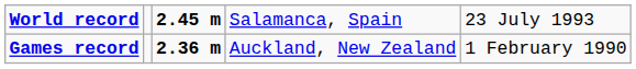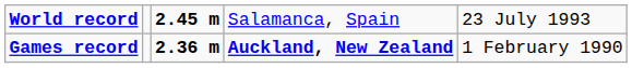Games record | column 4: normal -> bold
